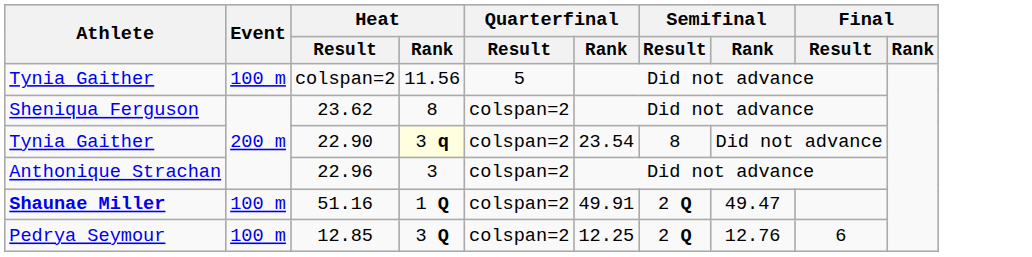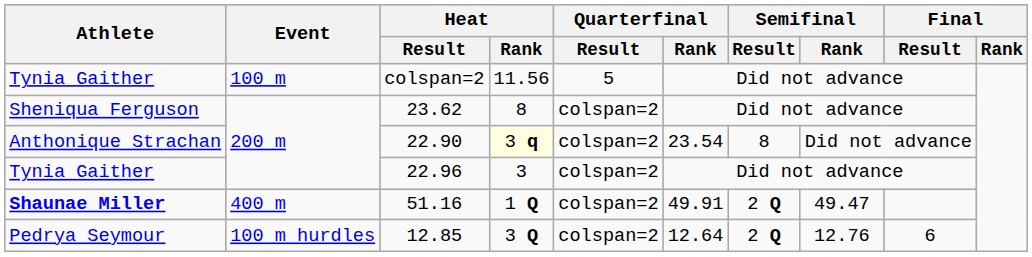22.90 | Athlete: Tynia Gaither -> Anthonique Strachan
22.96 | Athlete: Anthonique Strachan -> Tynia Gaither
51.16 | Event: 100 m -> 400 m
12.85 | Event: 100 m -> 100 m hurdles
12.85 | Quarterfinal / Rank: 12.25 -> 12.64
